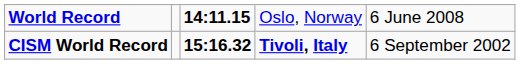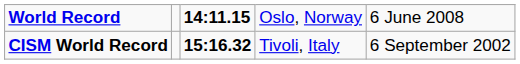CISM World Record | column 4: bold -> normal
